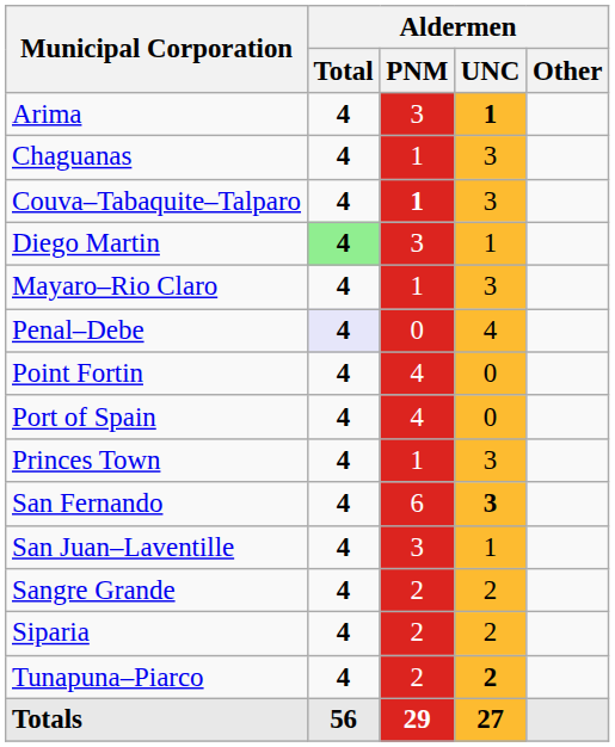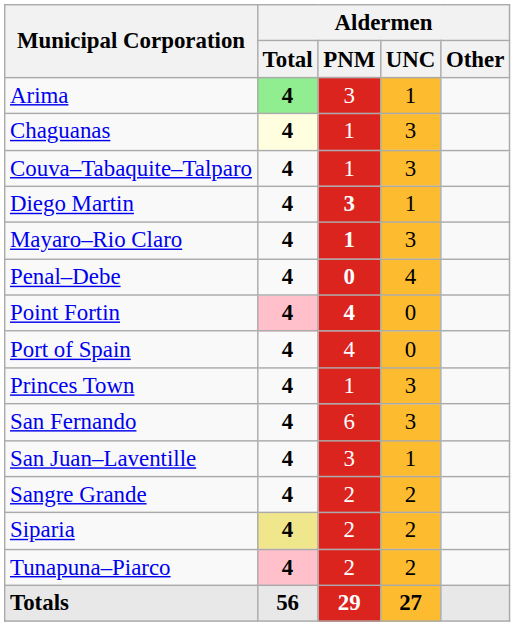Arima | Aldermen / Total: no background -> lightgreen background
Arima | Aldermen / UNC: bold -> normal
Chaguanas | Aldermen / Total: no background -> lightyellow background
Couva–Tabaquite–Talparo | Aldermen / PNM: bold -> normal
Diego Martin | Aldermen / Total: lightgreen background -> no background
Diego Martin | Aldermen / PNM: normal -> bold
Mayaro–Rio Claro | Aldermen / PNM: normal -> bold
Penal–Debe | Aldermen / Total: lavender background -> no background
Penal–Debe | Aldermen / PNM: normal -> bold
Point Fortin | Aldermen / Total: no background -> pink background
Point Fortin | Aldermen / PNM: normal -> bold
San Fernando | Aldermen / UNC: bold -> normal
Siparia | Aldermen / Total: no background -> khaki background
Tunapuna–Piarco | Aldermen / Total: no background -> pink background
Tunapuna–Piarco | Aldermen / UNC: bold -> normal
